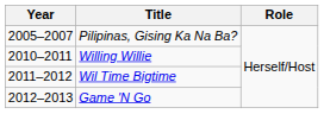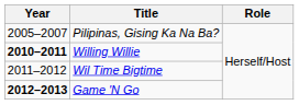Willing Willie | Year: normal -> bold
Game 'N Go | Year: normal -> bold
